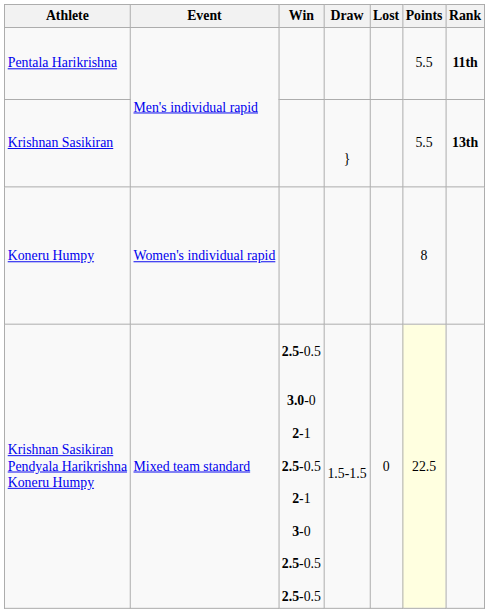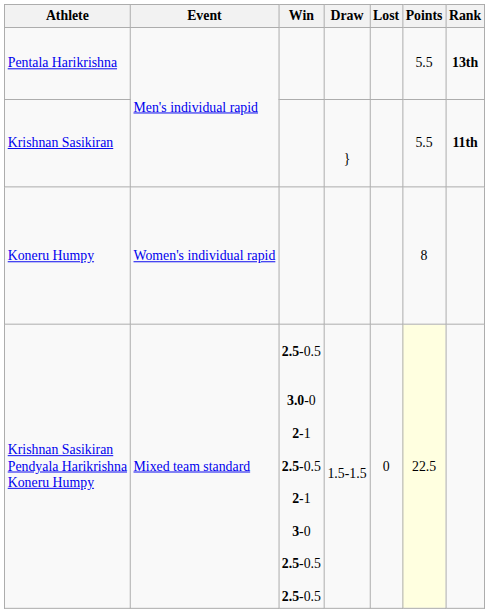Pentala Harikrishna | Rank: 11th -> 13th
Krishnan Sasikiran | Rank: 13th -> 11th
